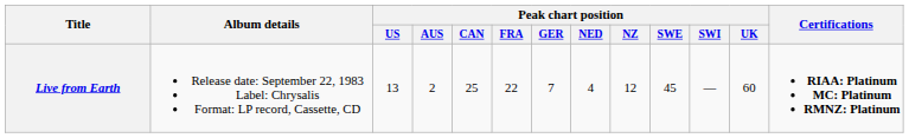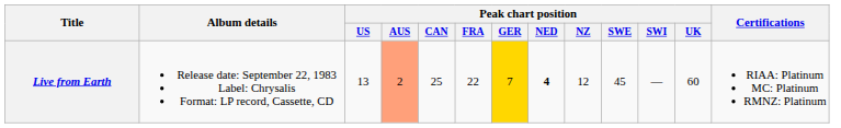Live from Earth | Peak chart position / AUS: no background -> lightsalmon background
Live from Earth | Peak chart position / GER: no background -> gold background
Live from Earth | Peak chart position / NED: normal -> bold
Live from Earth | Certifications: bold -> normal
